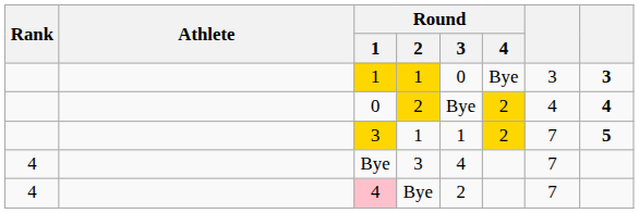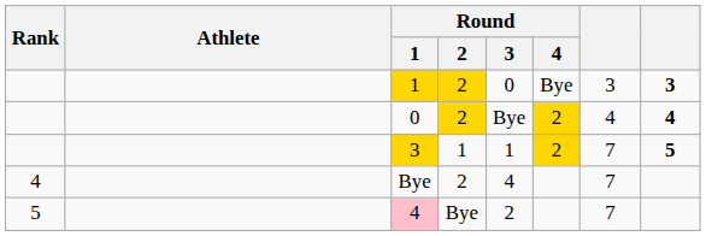row 3 | Round / 2: 1 -> 2
row 6 | Round / 2: 3 -> 2
row 7 | Rank: 4 -> 5
